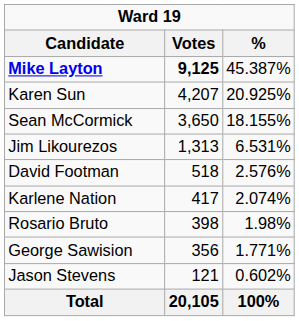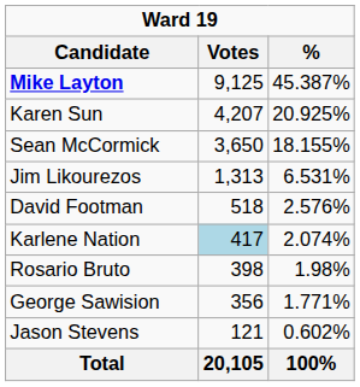Mike Layton | Votes: bold -> normal
Karlene Nation | Votes: no background -> lightblue background
